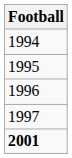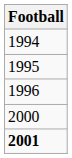row 5 | column 1: 1997 -> 2000
